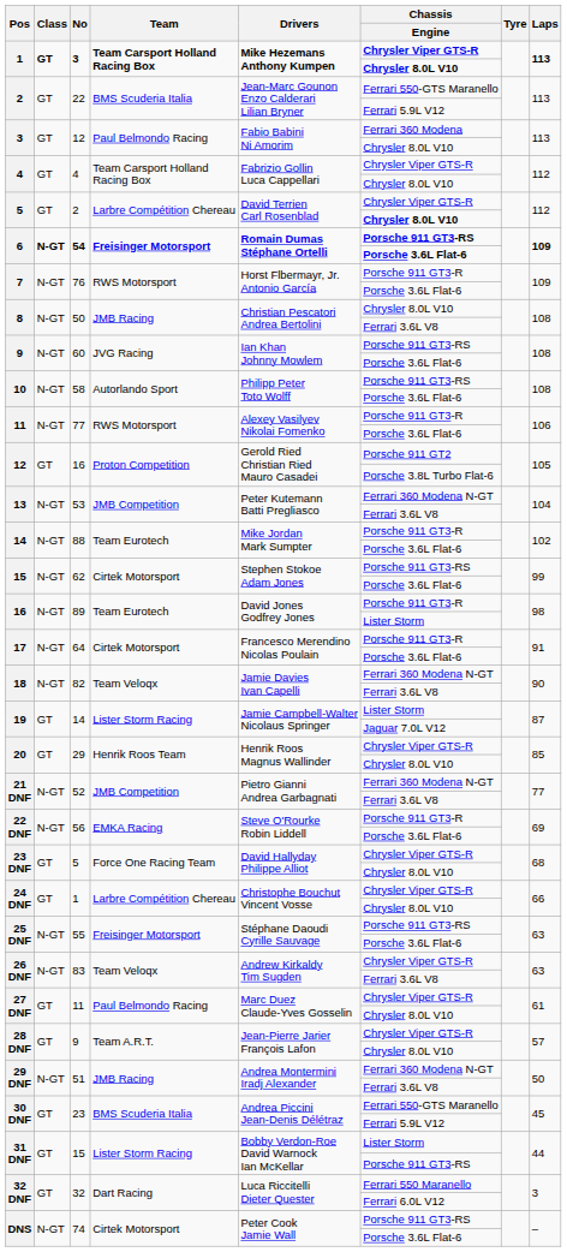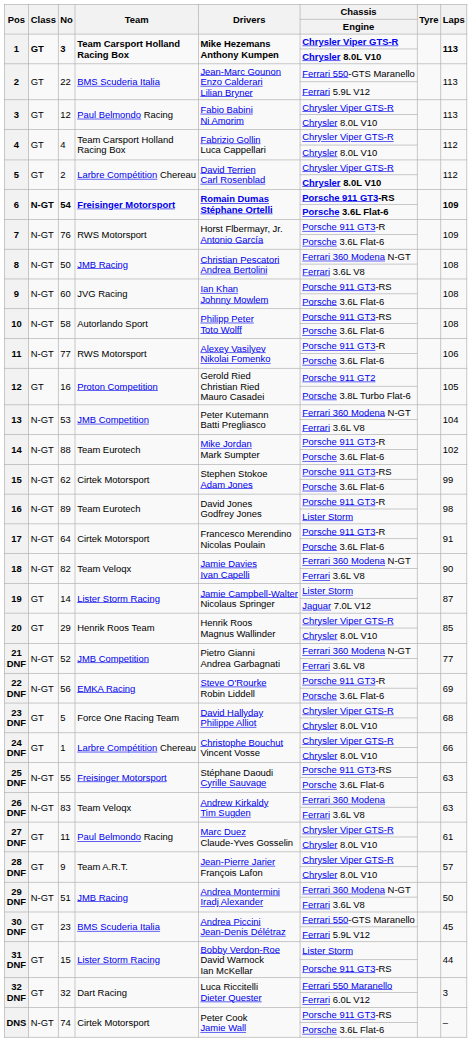row 7 | Chassis / Engine: Ferrari 360 Modena -> Chrysler Viper GTS-R
row 17 | Chassis / Engine: Chrysler 8.0L V10 -> Ferrari 360 Modena N-GT
row 53 | Chassis / Engine: Chrysler Viper GTS-R -> Ferrari 360 Modena
